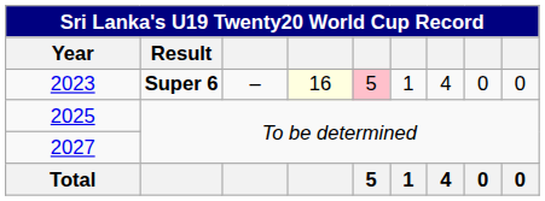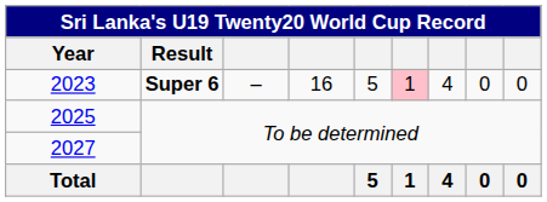2023 | column 4: lightyellow background -> no background
2023 | column 5: pink background -> no background
2023 | column 6: no background -> pink background
